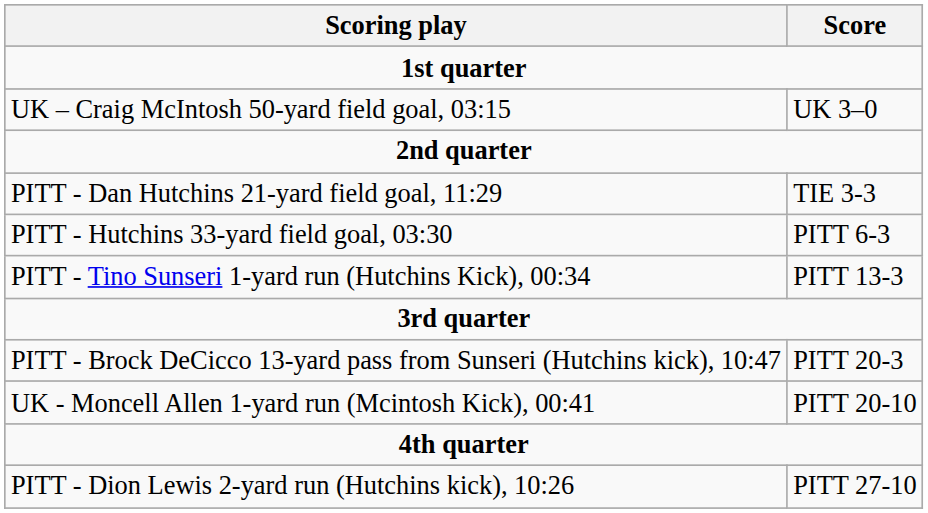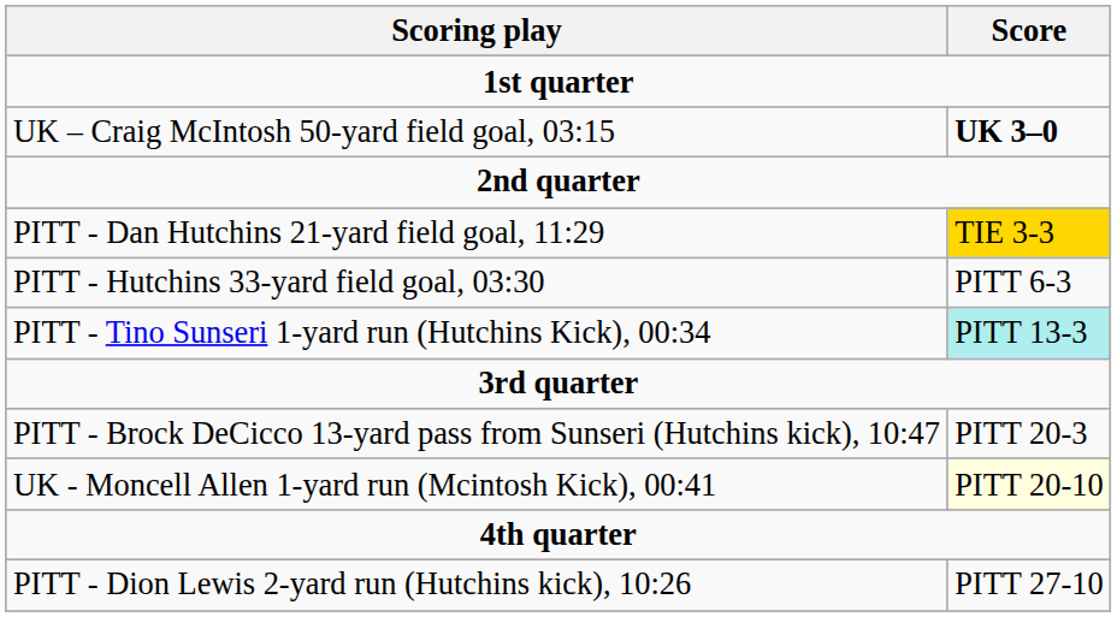UK – Craig McIntosh 50-yard field goal, 03:15 | Score: normal -> bold
PITT - Dan Hutchins 21-yard field goal, 11:29 | Score: no background -> gold background
PITT - Tino Sunseri 1-yard run (Hutchins Kick), 00:34 | Score: no background -> paleturquoise background
UK - Moncell Allen 1-yard run (Mcintosh Kick), 00:41 | Score: no background -> lightyellow background
